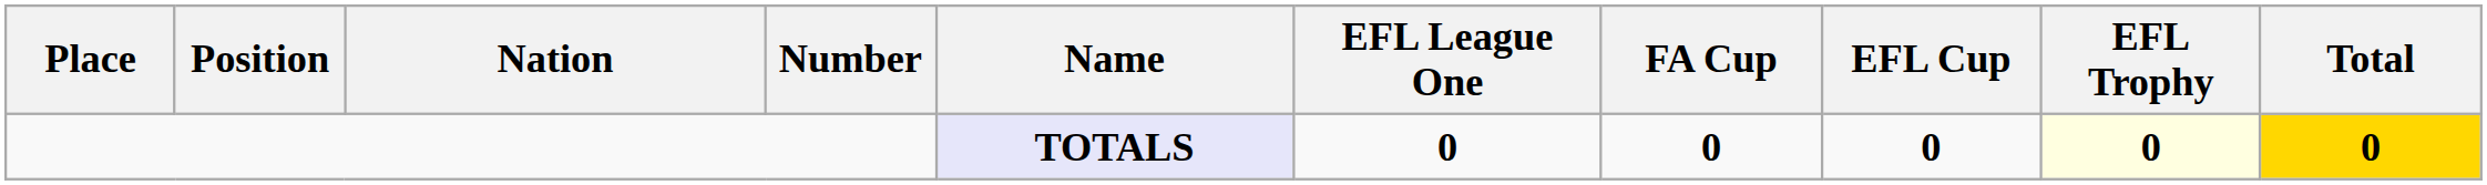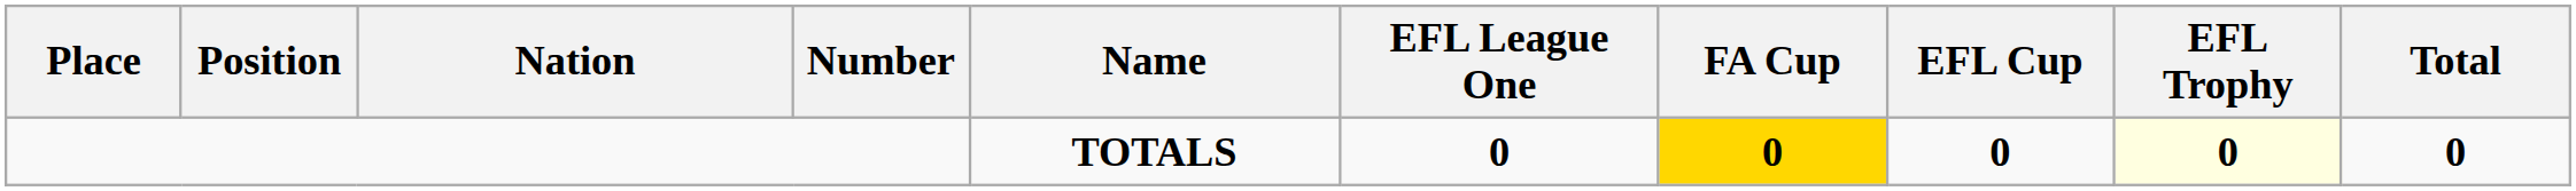row 2 | Name: lavender background -> no background
row 2 | FA Cup: no background -> gold background
row 2 | Total: gold background -> no background
